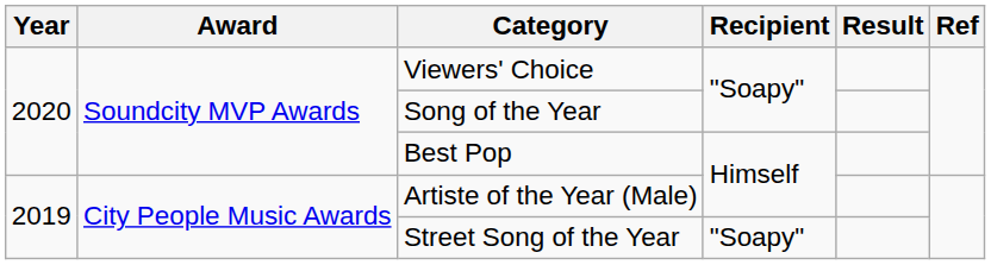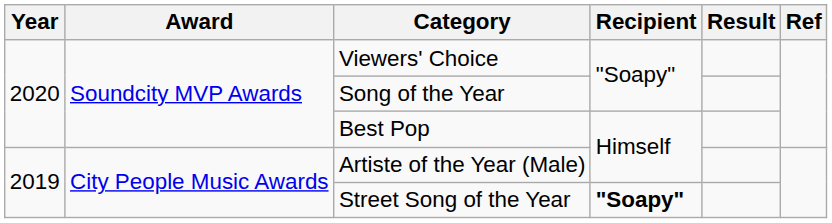Street Song of the Year | Recipient: normal -> bold
